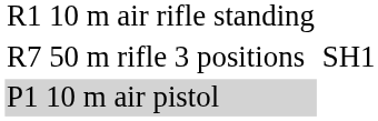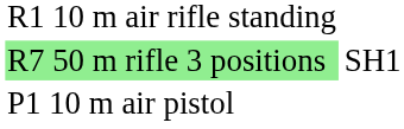R7 50 m rifle 3 positions | column 1: no background -> lightgreen background
P1 10 m air pistol | column 1: lightgrey background -> no background
